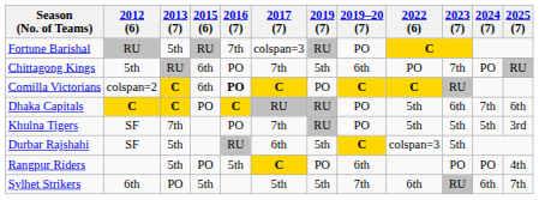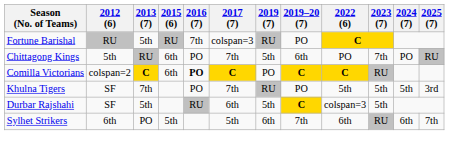- row: Dhaka Capitals | C | C | PO | C | RU | RU | PO | 5th | 6th | 7th | 6th
- row: Rangpur Riders | 5th | PO | 5th | C | PO | 6th | PO | PO | 4th
Sylhet Strikers | 2019 (7): 5th -> 6th
